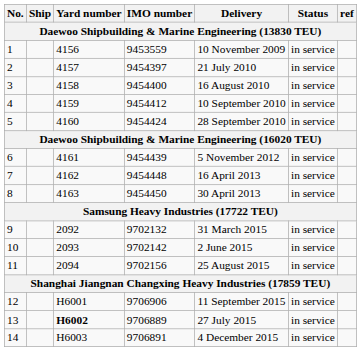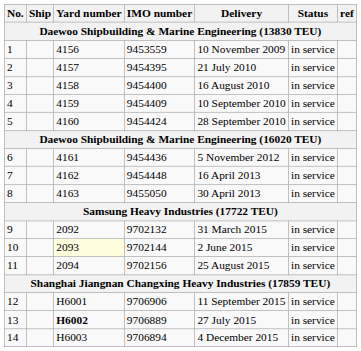2 | IMO number: 9454397 -> 9454395
4 | IMO number: 9454412 -> 9454409
6 | IMO number: 9454439 -> 9454436
8 | IMO number: 9454450 -> 9455050
10 | Yard number: no background -> lightyellow background
10 | IMO number: 9702142 -> 9702144
14 | IMO number: 9706891 -> 9706894
